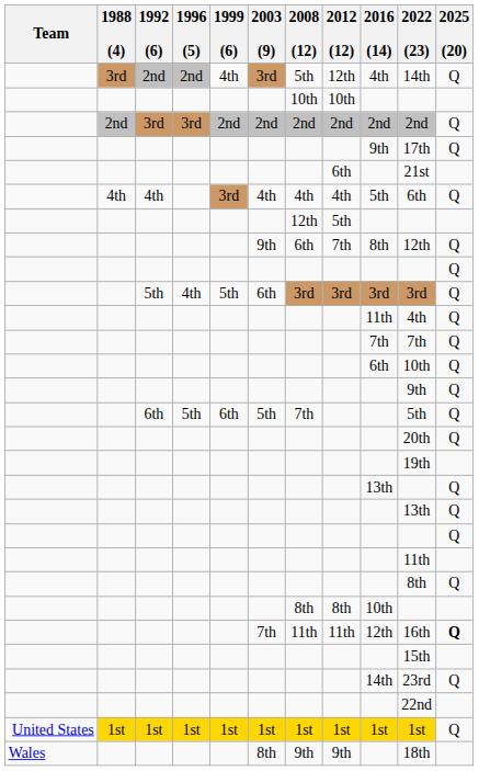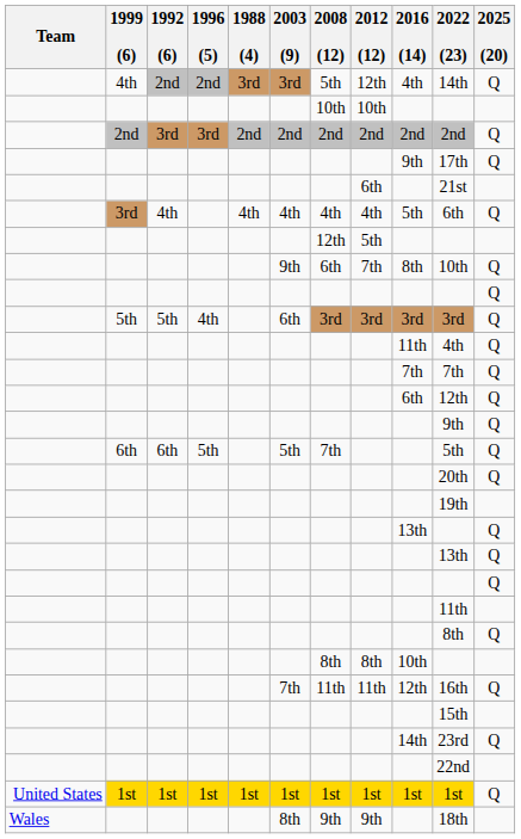columns swapped: 1988 (4) <-> 1999 (6)
row 9 | 2022 (23): 12th -> 10th
row 14 | 2022 (23): 10th -> 12th
row 25 | 2025 (20): bold -> normal
